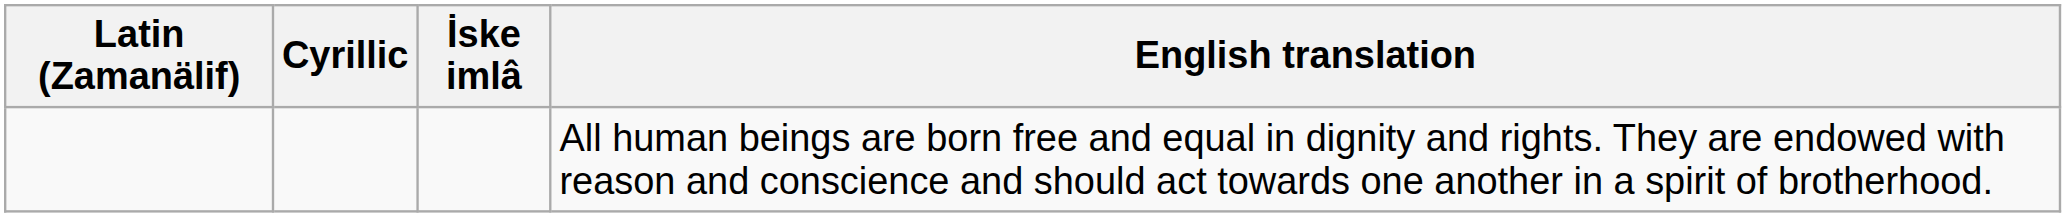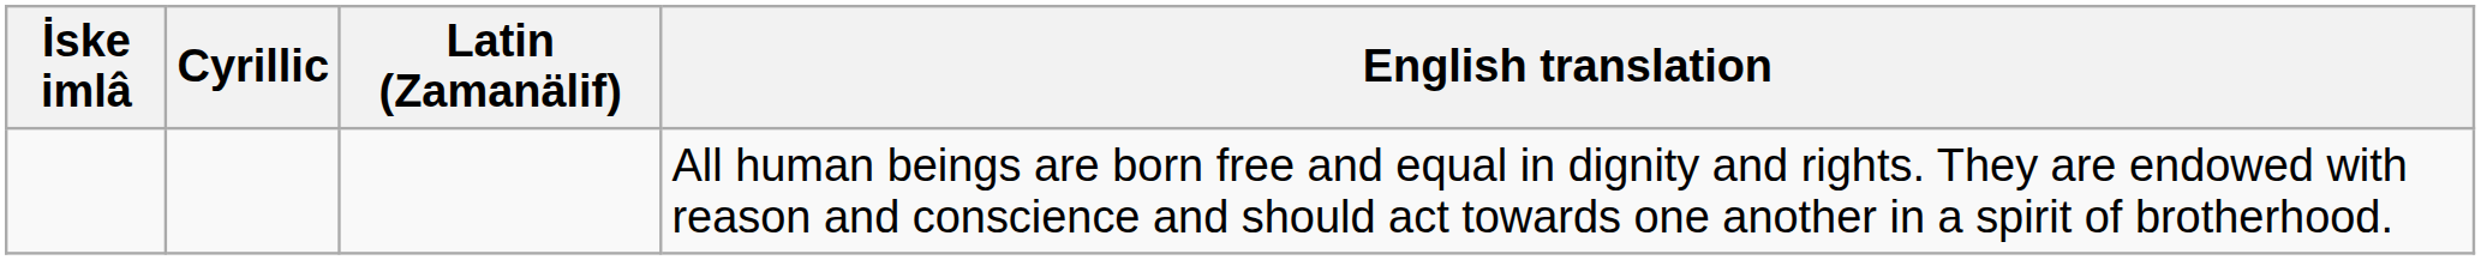columns swapped: İske imlâ <-> Latin (Zamanälif)
